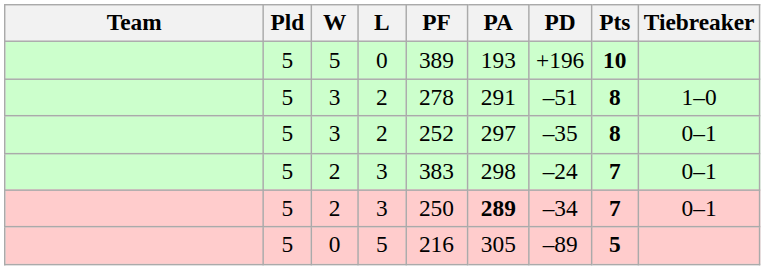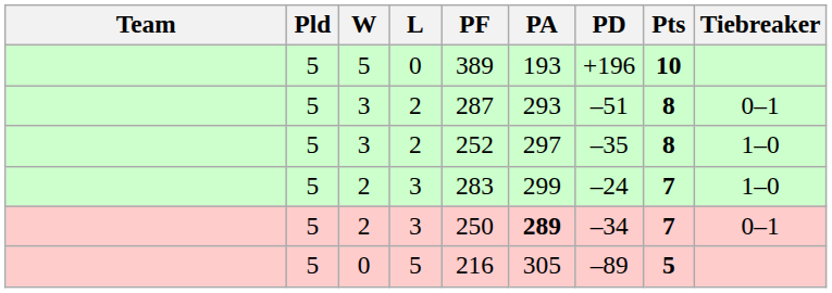row 3 | PF: 278 -> 287
row 3 | PA: 291 -> 293
row 3 | Tiebreaker: 1–0 -> 0–1
row 4 | Tiebreaker: 0–1 -> 1–0
row 5 | PF: 383 -> 283
row 5 | PA: 298 -> 299
row 5 | Tiebreaker: 0–1 -> 1–0
